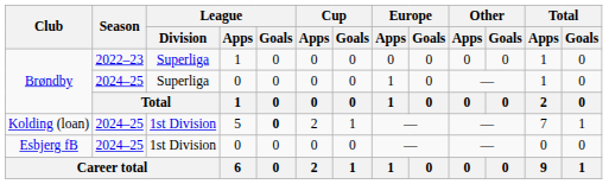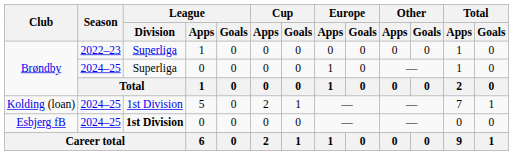Kolding (loan) | League / Goals: bold -> normal
Esbjerg fB | League / Division: normal -> bold
